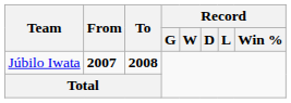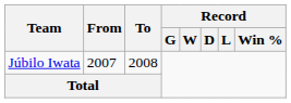Júbilo Iwata | From: bold -> normal
Júbilo Iwata | To: bold -> normal
